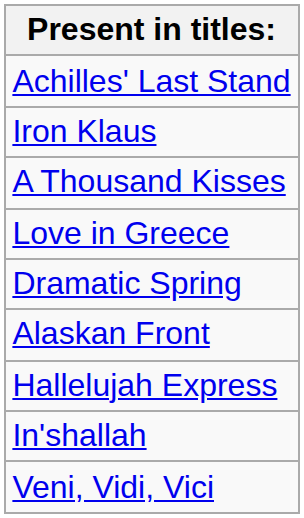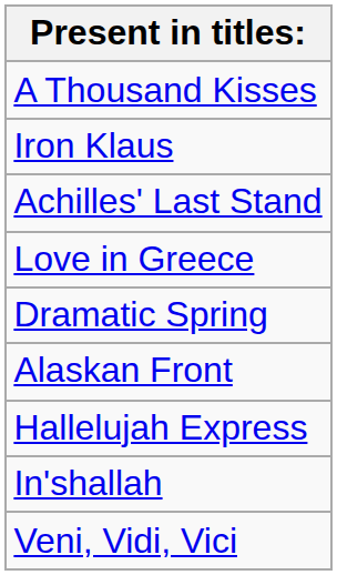row 2 | column 1: Achilles' Last Stand -> A Thousand Kisses
row 4 | column 1: A Thousand Kisses -> Achilles' Last Stand
